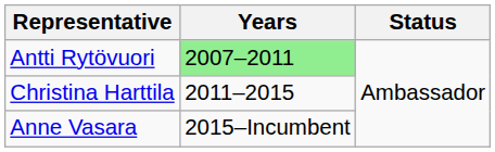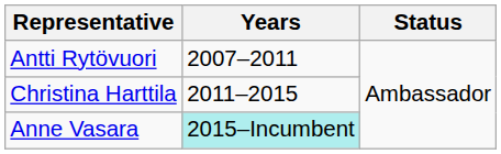Antti Rytövuori | Years: lightgreen background -> no background
Anne Vasara | Years: no background -> paleturquoise background
